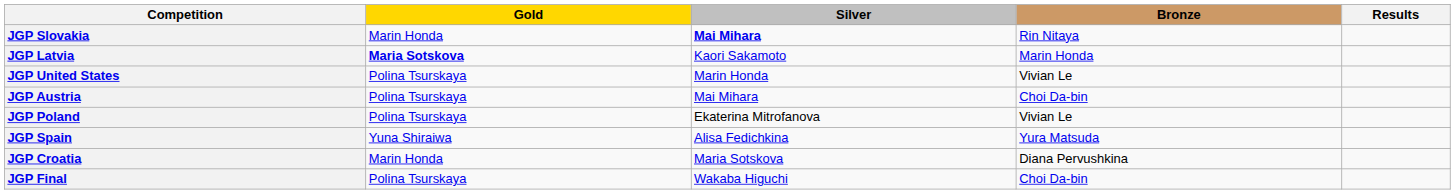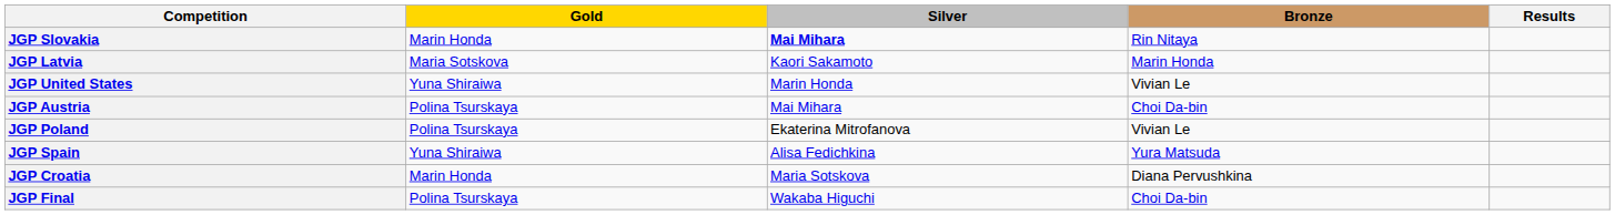JGP Latvia | Gold: bold -> normal
JGP United States | Gold: Polina Tsurskaya -> Yuna Shiraiwa
